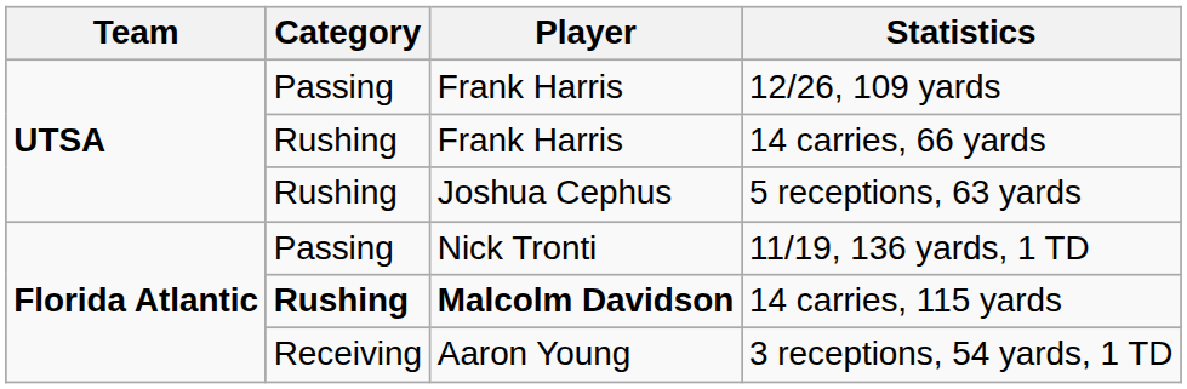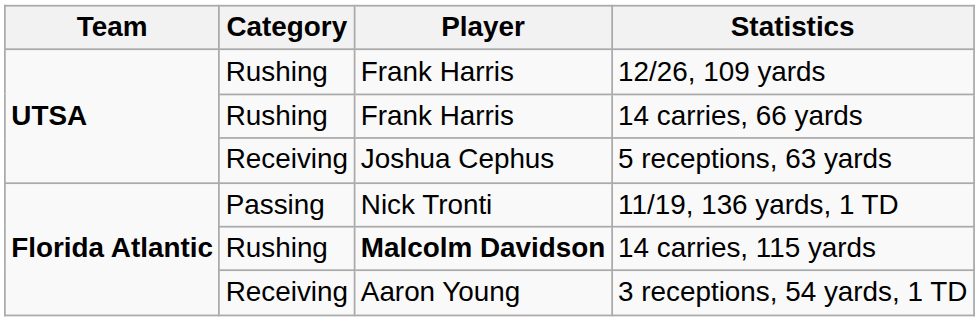12/26, 109 yards | Category: Passing -> Rushing
5 receptions, 63 yards | Category: Rushing -> Receiving
14 carries, 115 yards | Category: bold -> normal
